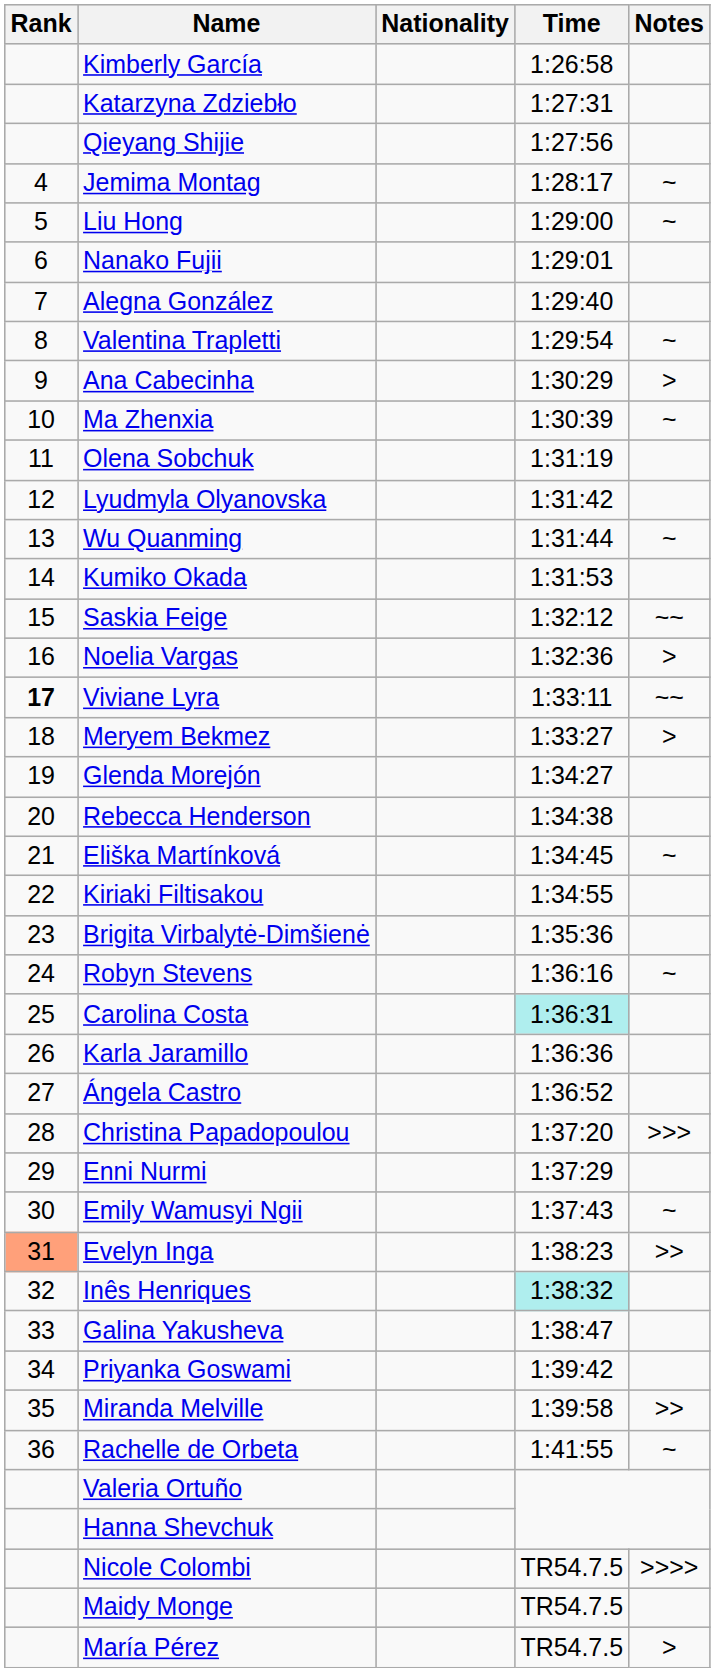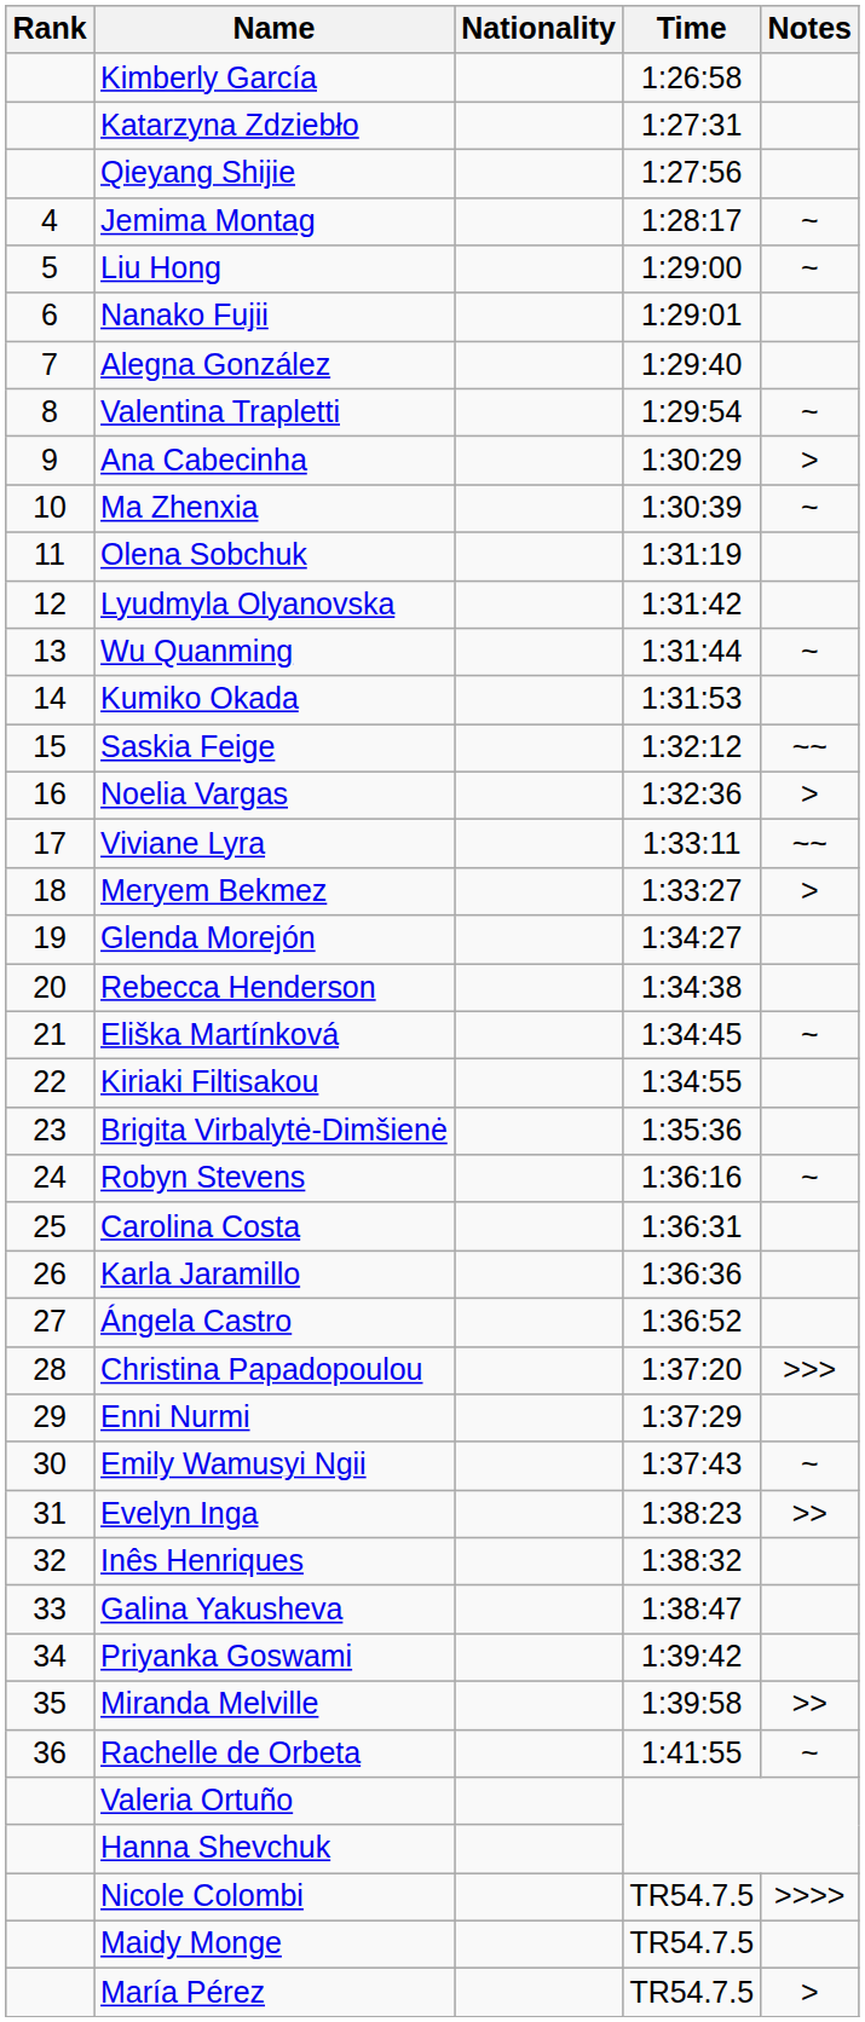Viviane Lyra | Rank: bold -> normal
Carolina Costa | Time: paleturquoise background -> no background
Evelyn Inga | Rank: lightsalmon background -> no background
Inês Henriques | Time: paleturquoise background -> no background
